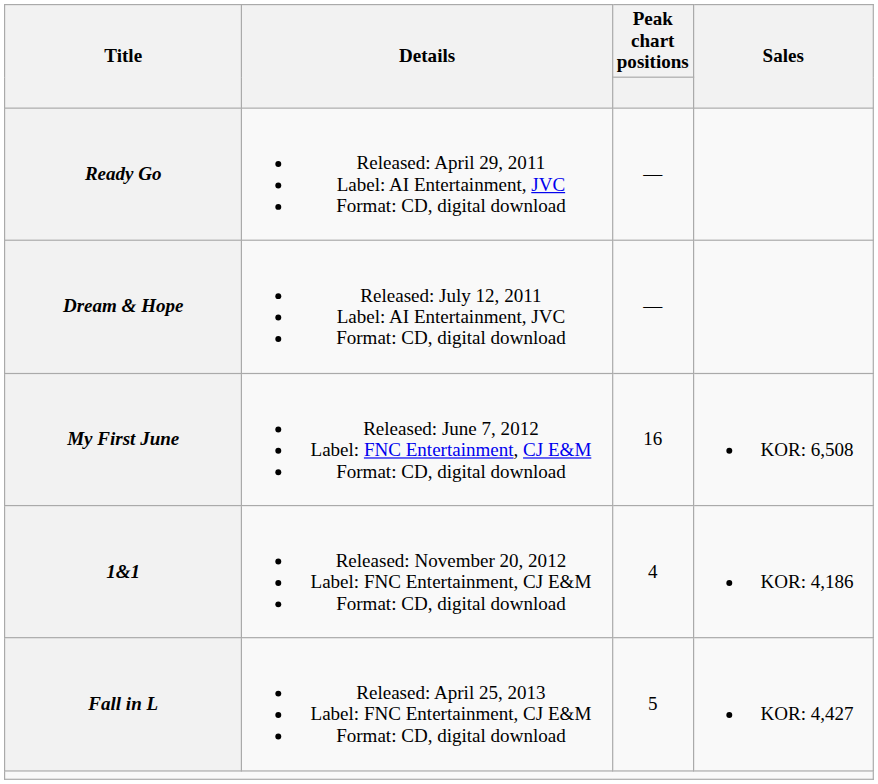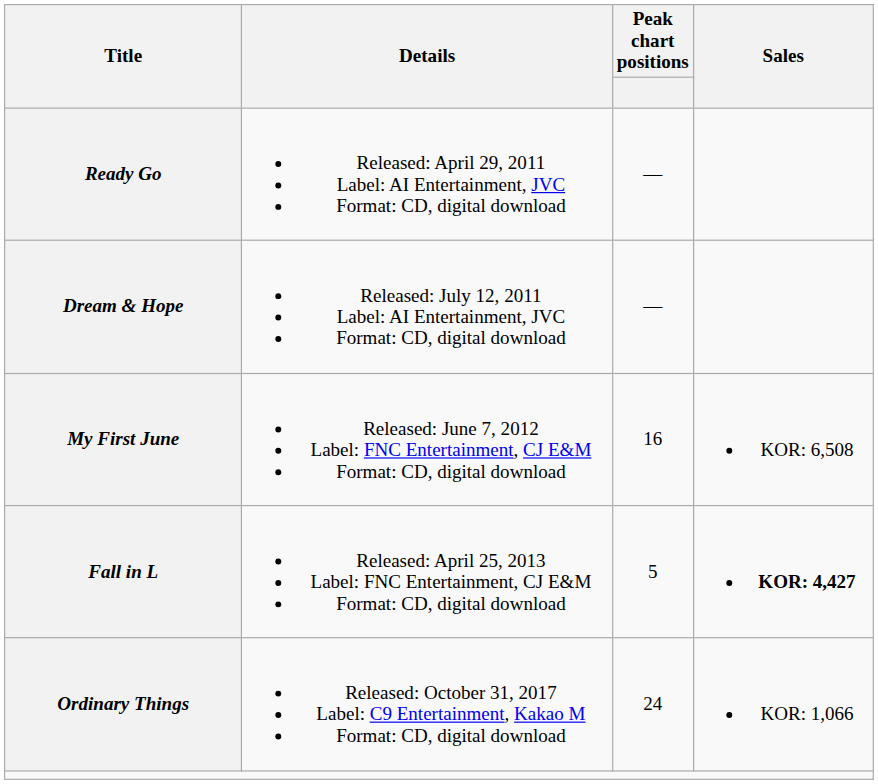- row: 1&1 | Released: November 20, 2012 Label: FNC Entertainment, CJ E&M Format: CD, digital download | 4 | KOR: 4,186
Fall in L | Sales: normal -> bold
+ row: Ordinary Things | Released: October 31, 2017 Label: C9 Entertainment, Kakao M Format: CD, digital download | 24 | KOR: 1,066
